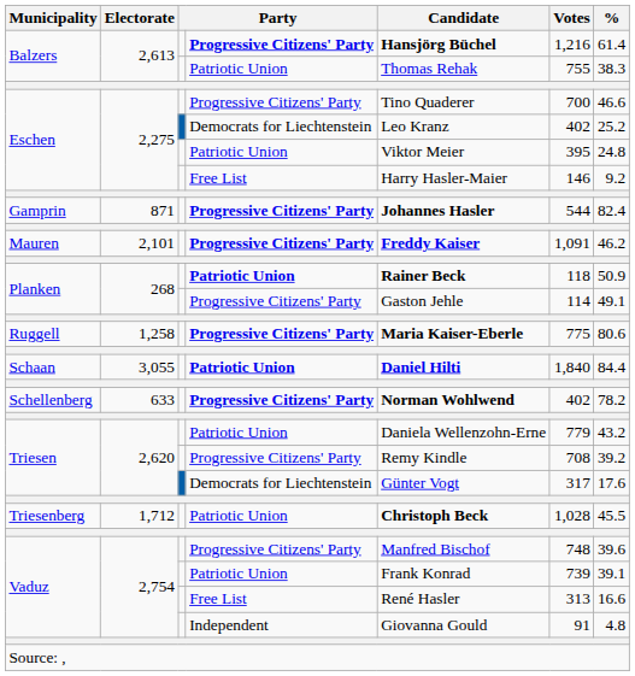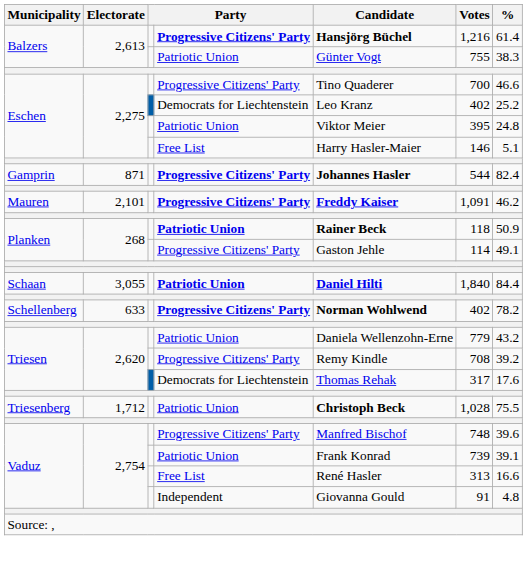Balzers / Patriotic Union | Candidate: Thomas Rehak -> Günter Vogt
Eschen / Free List | %: 9.2 -> 5.1
- row: Ruggell | 1,258 | Progressive Citizens' Party | Maria Kaiser-Eberle | 775 | 80.6
Triesen / Democrats for Liechtenstein | Candidate: Günter Vogt -> Thomas Rehak
Triesenberg | %: 45.5 -> 75.5
